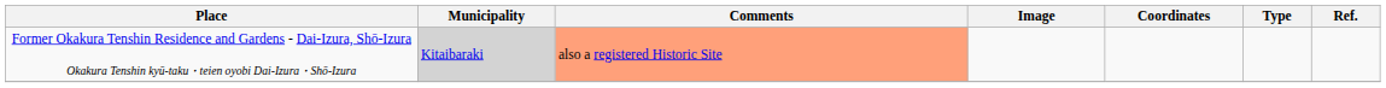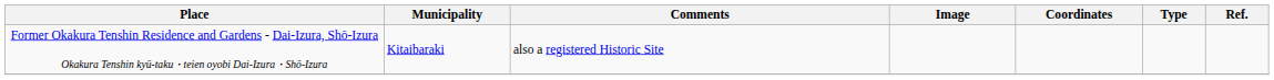row 2 | Municipality: lightgrey background -> no background
row 2 | Comments: lightsalmon background -> no background
